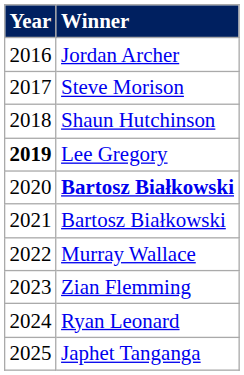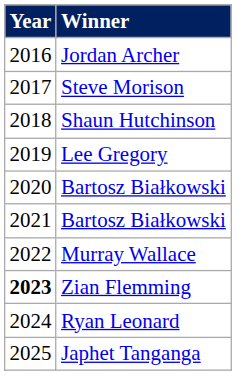row 5 | Year: bold -> normal
row 6 | Winner: bold -> normal
row 9 | Year: normal -> bold
